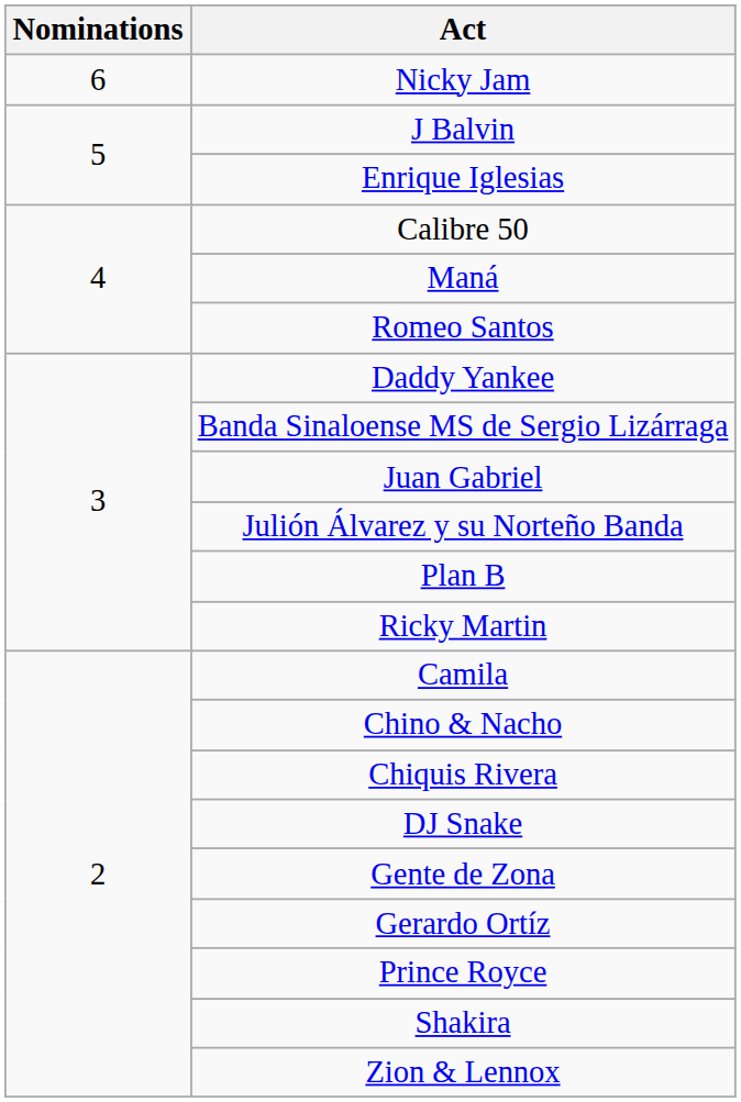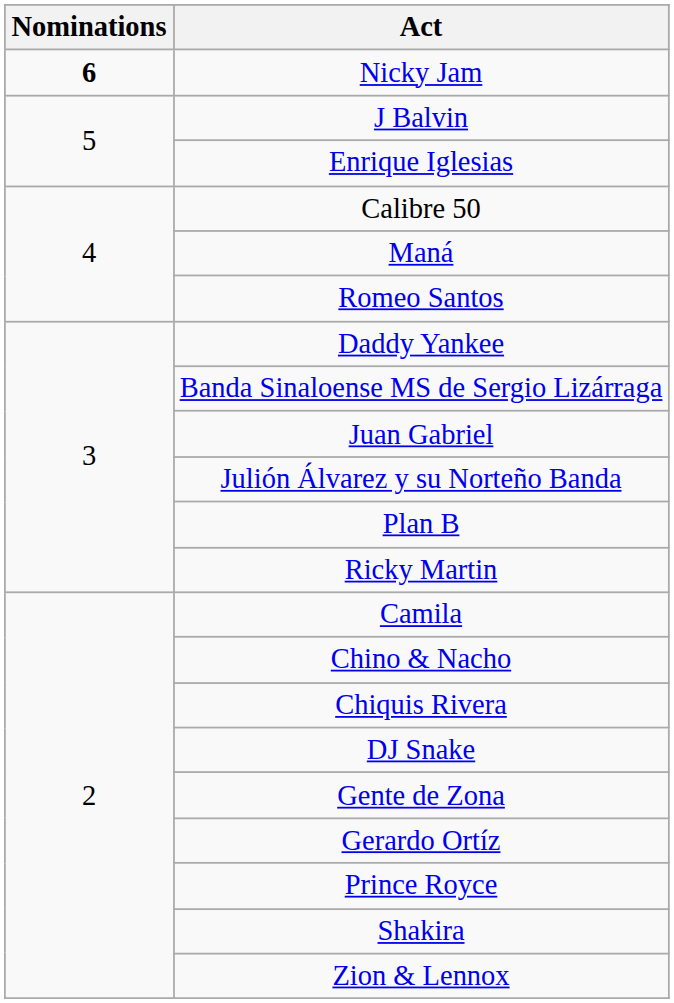Nicky Jam | Nominations: normal -> bold
